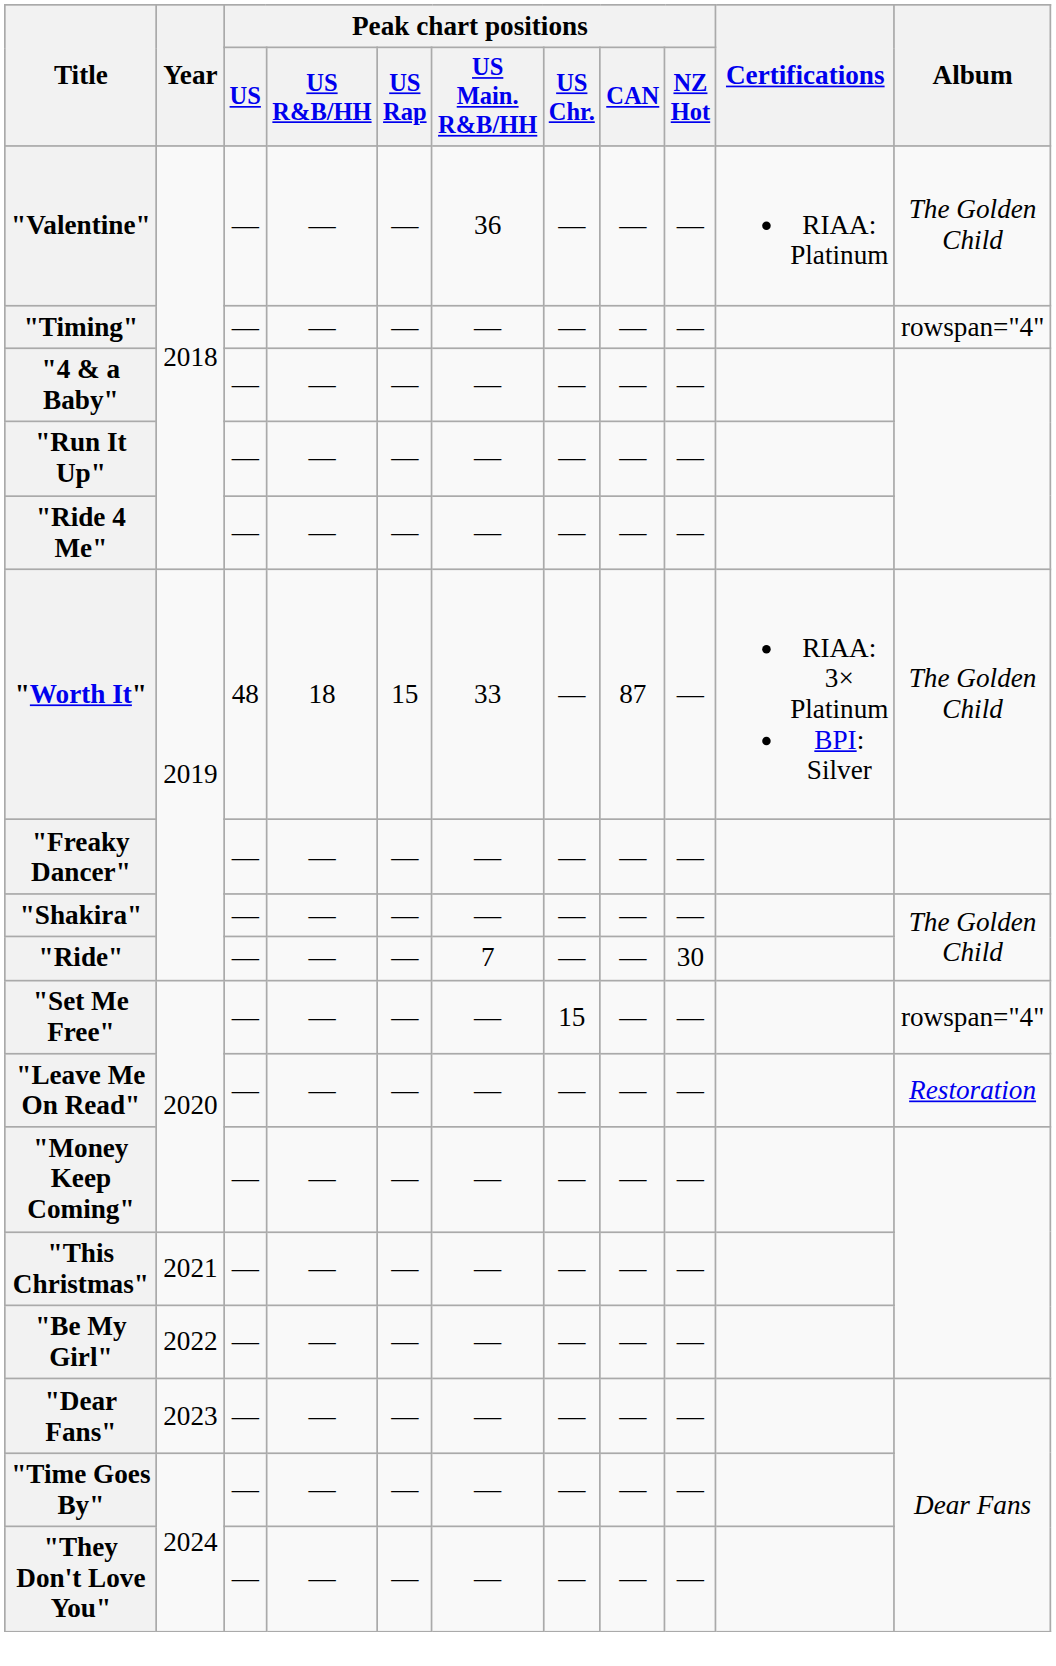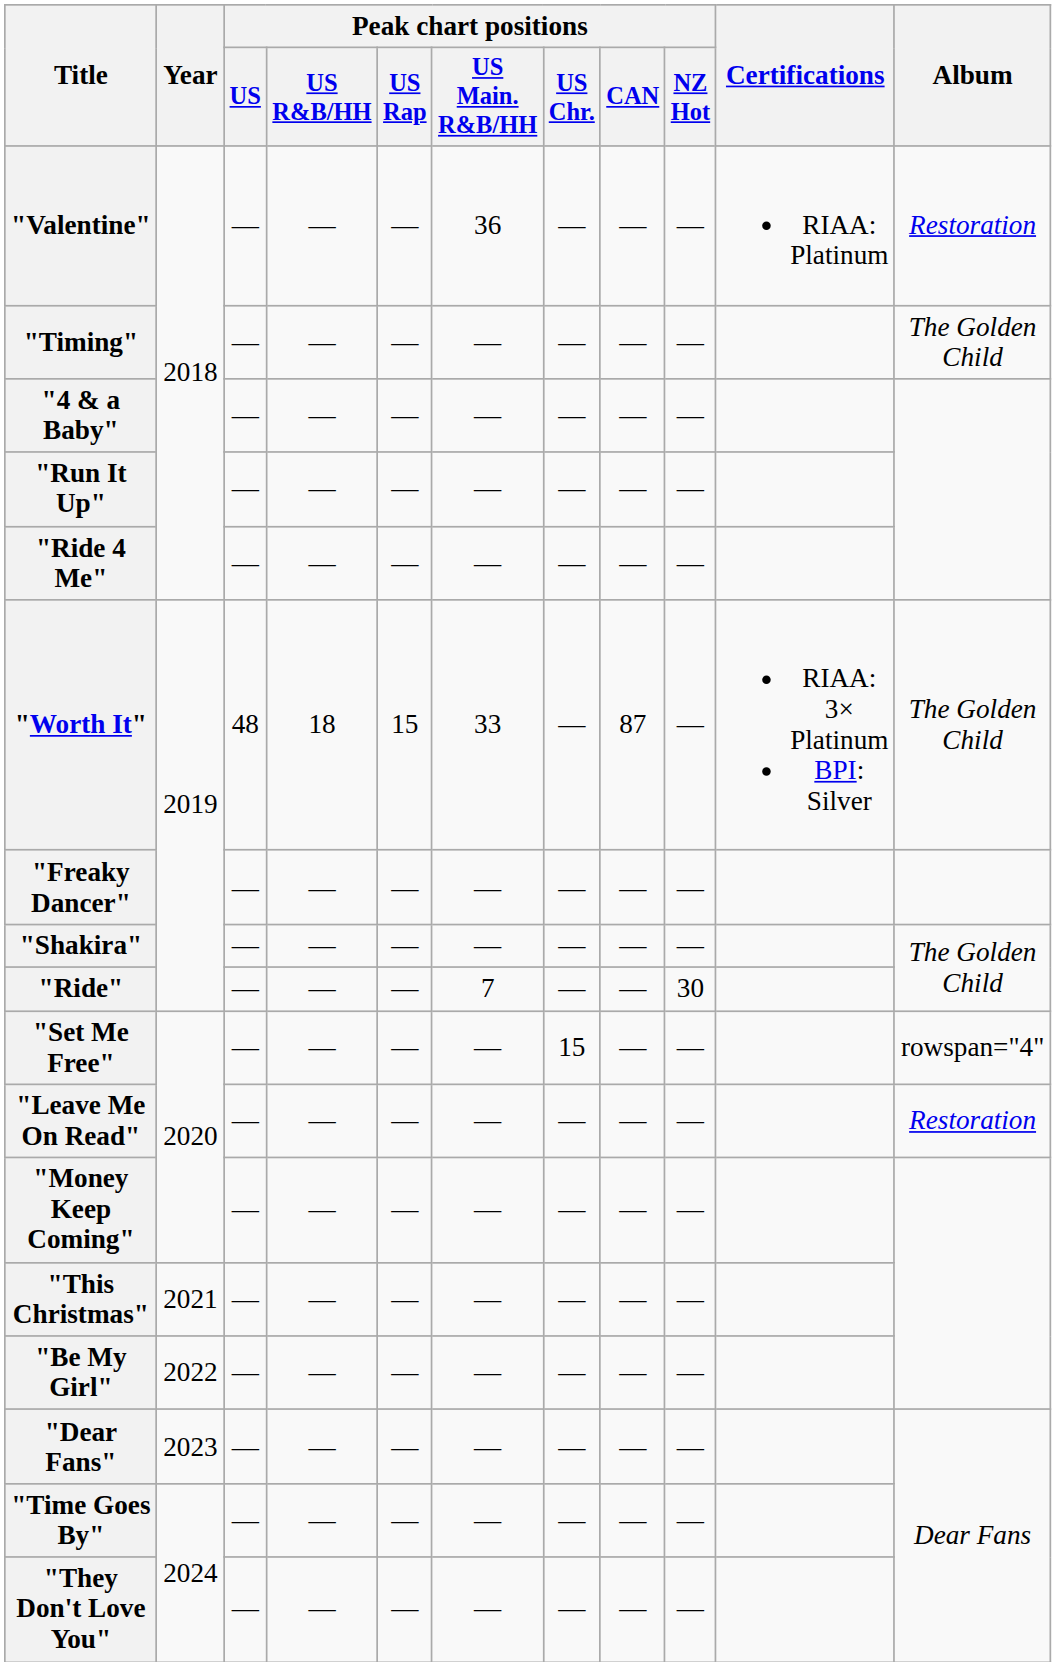"Valentine" | Album: The Golden Child -> Restoration
"Timing" | Album: rowspan="4" -> The Golden Child
